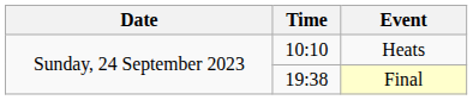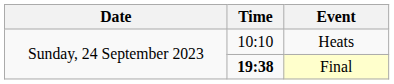Final | Time: normal -> bold
